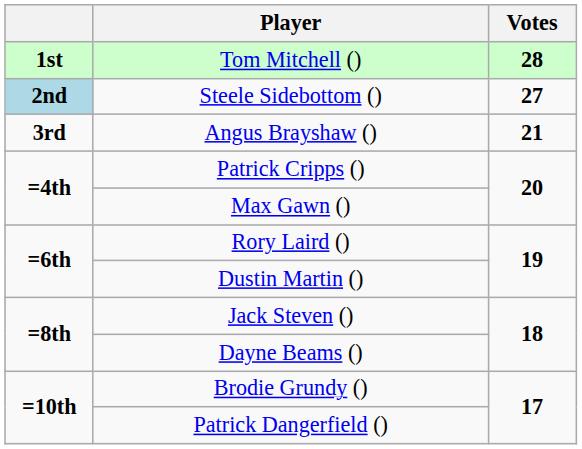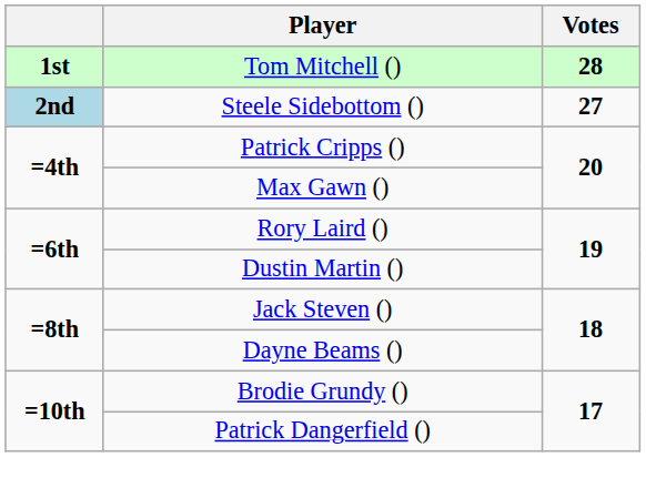- row: 3rd | Angus Brayshaw () | 21
